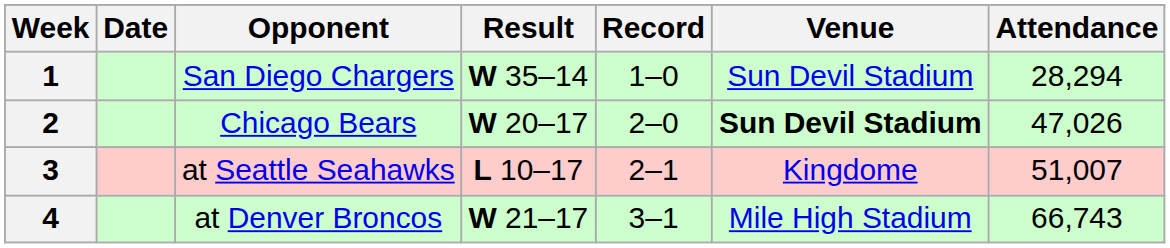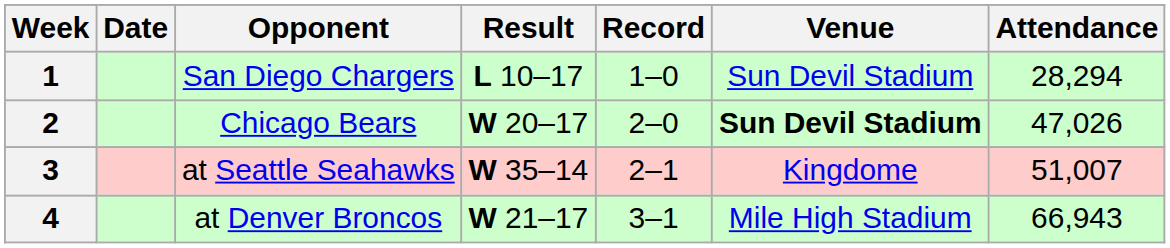1 | Result: W 35–14 -> L 10–17
3 | Result: L 10–17 -> W 35–14
4 | Attendance: 66,743 -> 66,943
